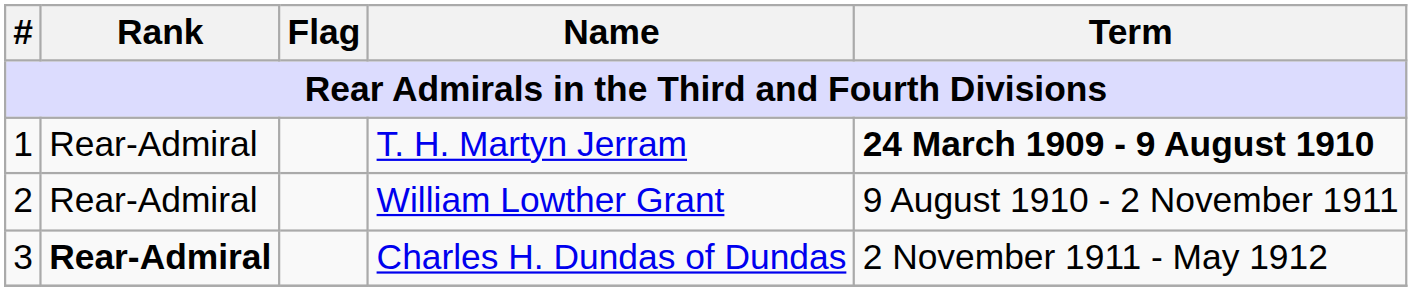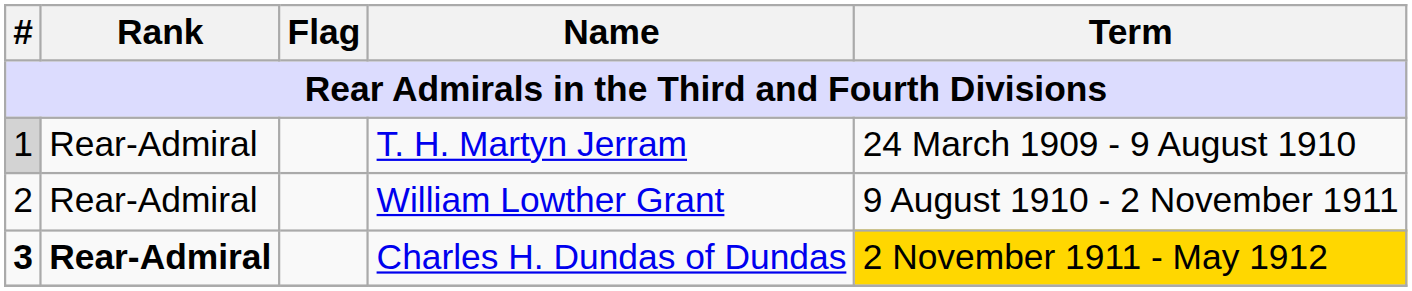T. H. Martyn Jerram | #: no background -> lightgrey background
T. H. Martyn Jerram | Term: bold -> normal
Charles H. Dundas of Dundas | #: normal -> bold
Charles H. Dundas of Dundas | Term: no background -> gold background
